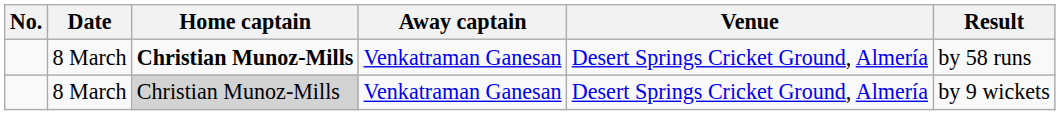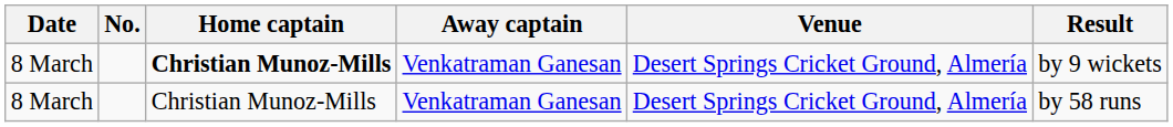columns swapped: No. <-> Date
row 2 | Result: by 58 runs -> by 9 wickets
row 3 | Home captain: lightgrey background -> no background
row 3 | Result: by 9 wickets -> by 58 runs
